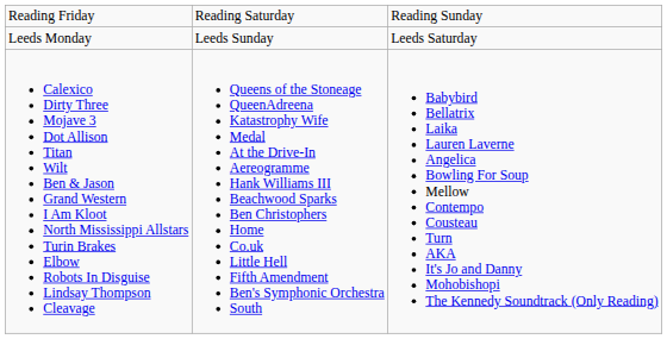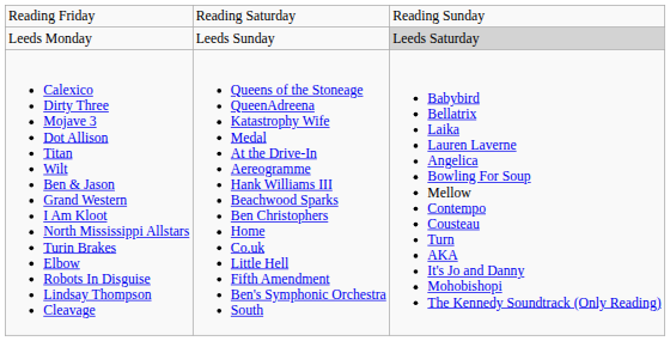Leeds Monday | column 3: no background -> lightgrey background
